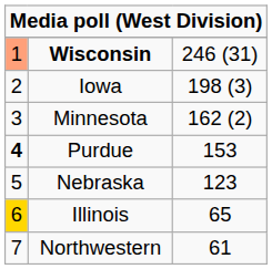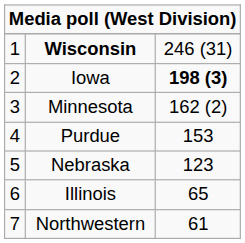Wisconsin | column 1: lightsalmon background -> no background
Iowa | column 3: normal -> bold
Purdue | column 1: bold -> normal
Illinois | column 1: gold background -> no background
